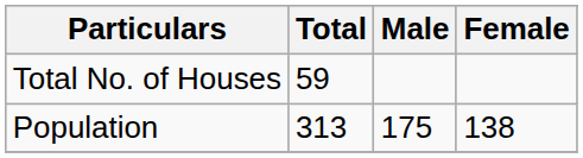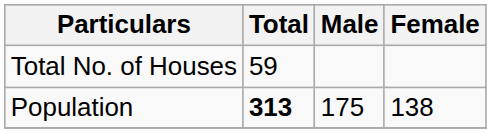Population | Total: normal -> bold
